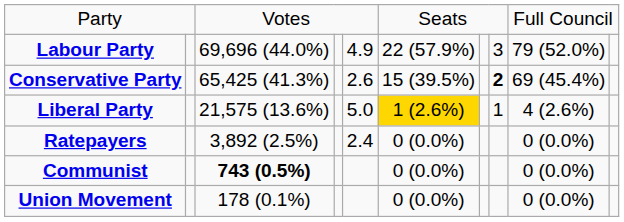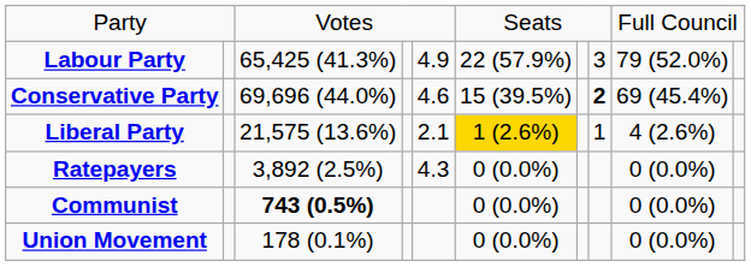Labour Party | column 3: 69,696 (44.0%) -> 65,425 (41.3%)
Conservative Party | column 3: 65,425 (41.3%) -> 69,696 (44.0%)
Conservative Party | column 5: 2.6 -> 4.6
Liberal Party | column 5: 5.0 -> 2.1
Ratepayers | column 5: 2.4 -> 4.3
